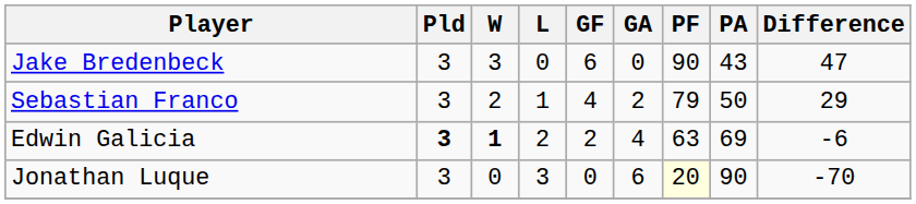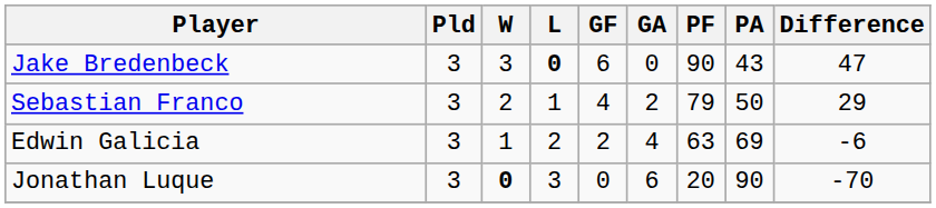Jake Bredenbeck | L: normal -> bold
Edwin Galicia | Pld: bold -> normal
Edwin Galicia | W: bold -> normal
Jonathan Luque | W: normal -> bold
Jonathan Luque | PF: lightyellow background -> no background
